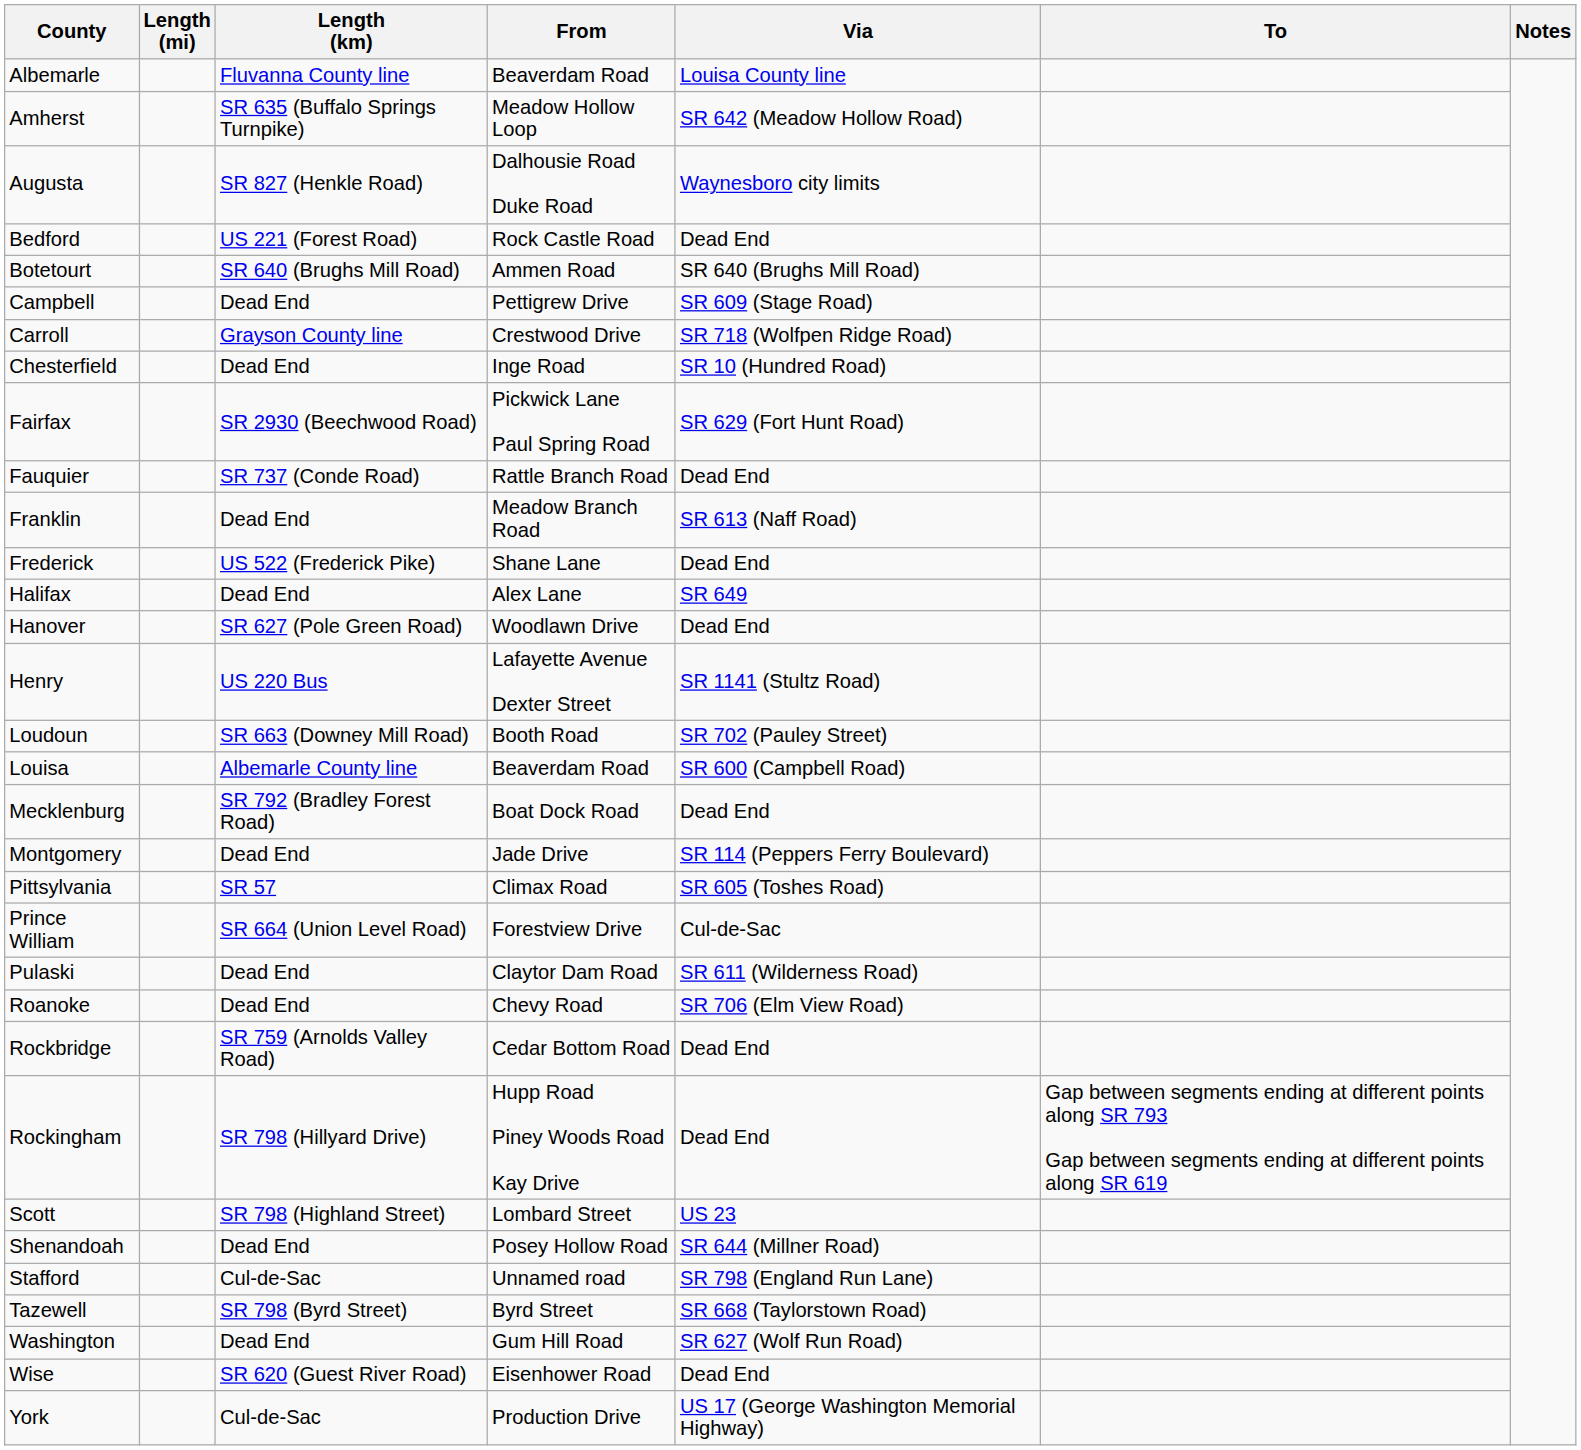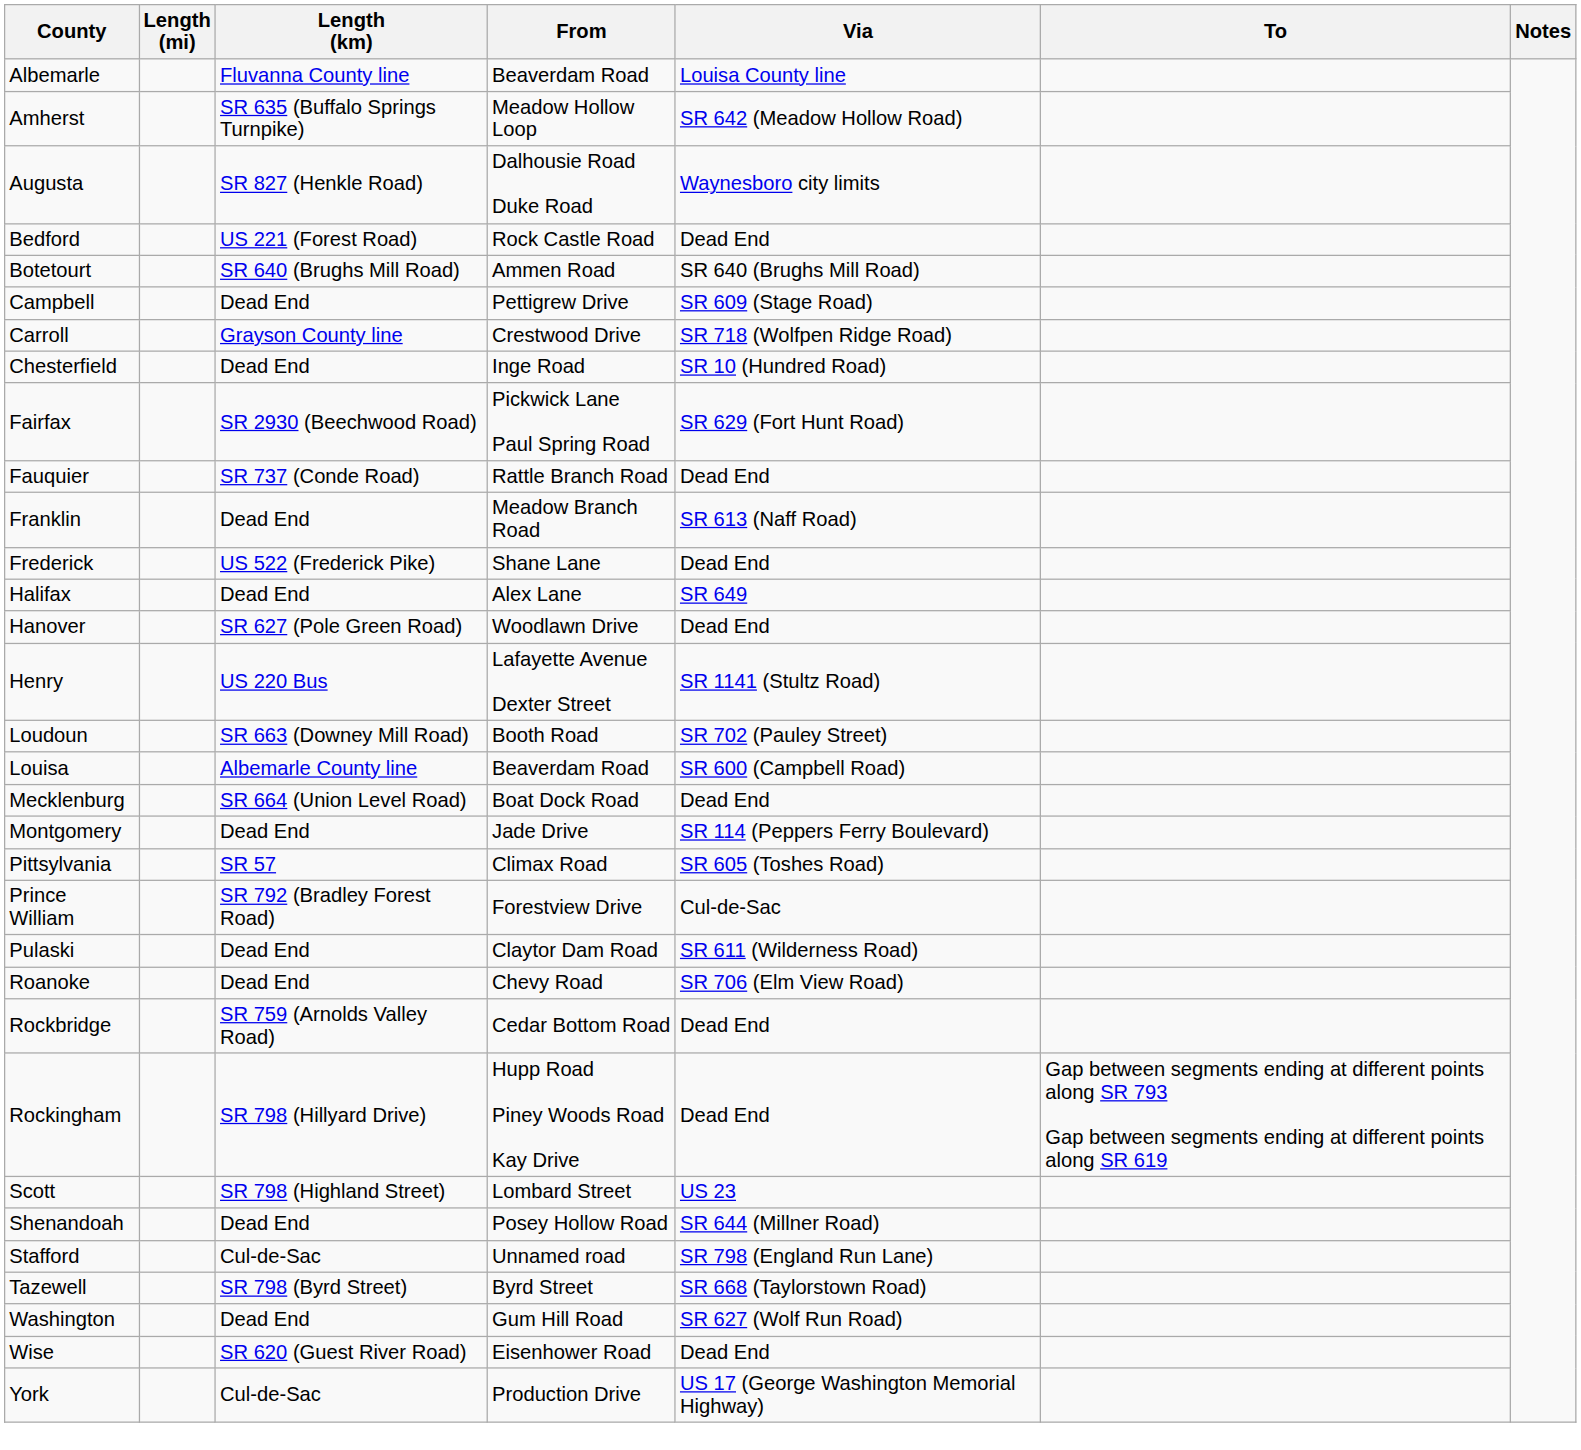Mecklenburg | Length (km): SR 792 (Bradley Forest Road) -> SR 664 (Union Level Road)
Prince William | Length (km): SR 664 (Union Level Road) -> SR 792 (Bradley Forest Road)
